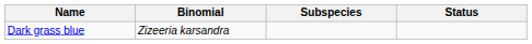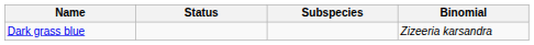columns swapped: Binomial <-> Status
